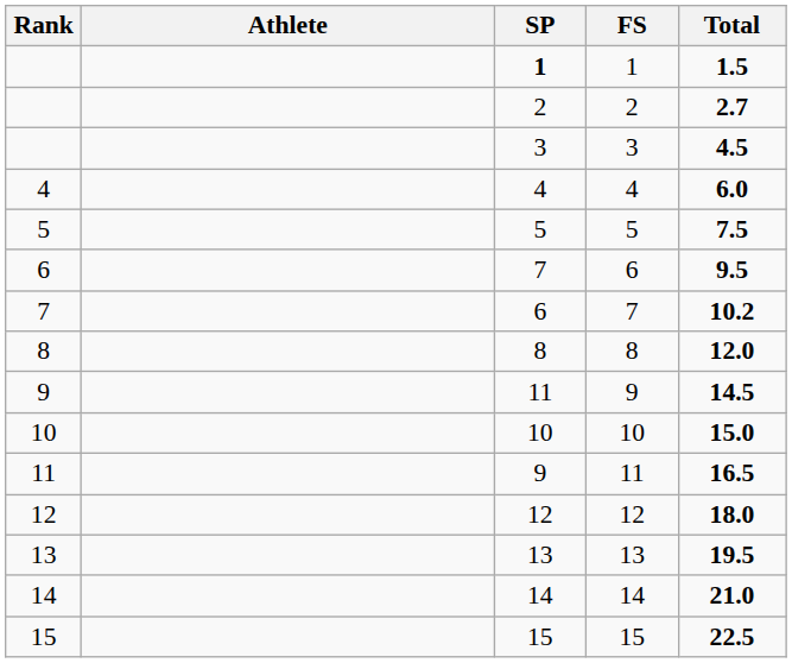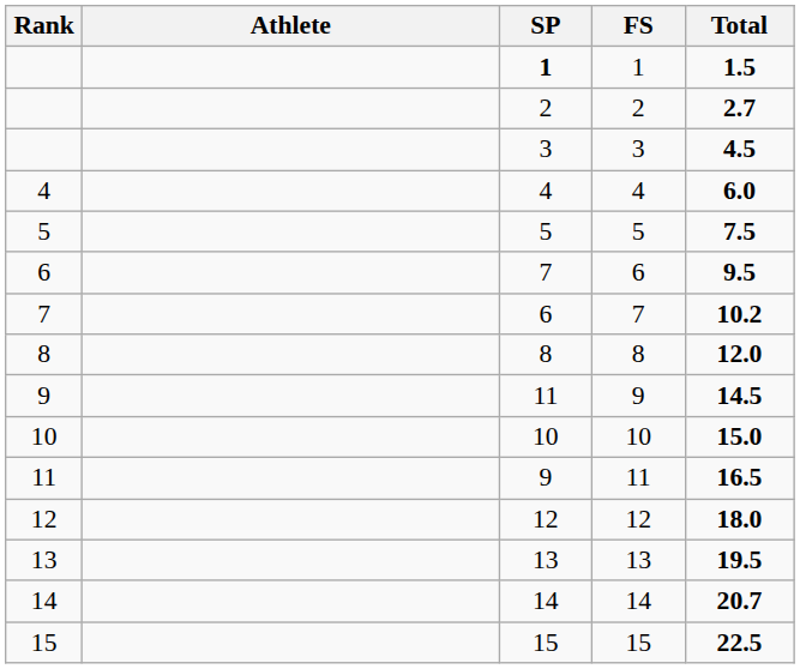row 15 | Total: 21.0 -> 20.7
